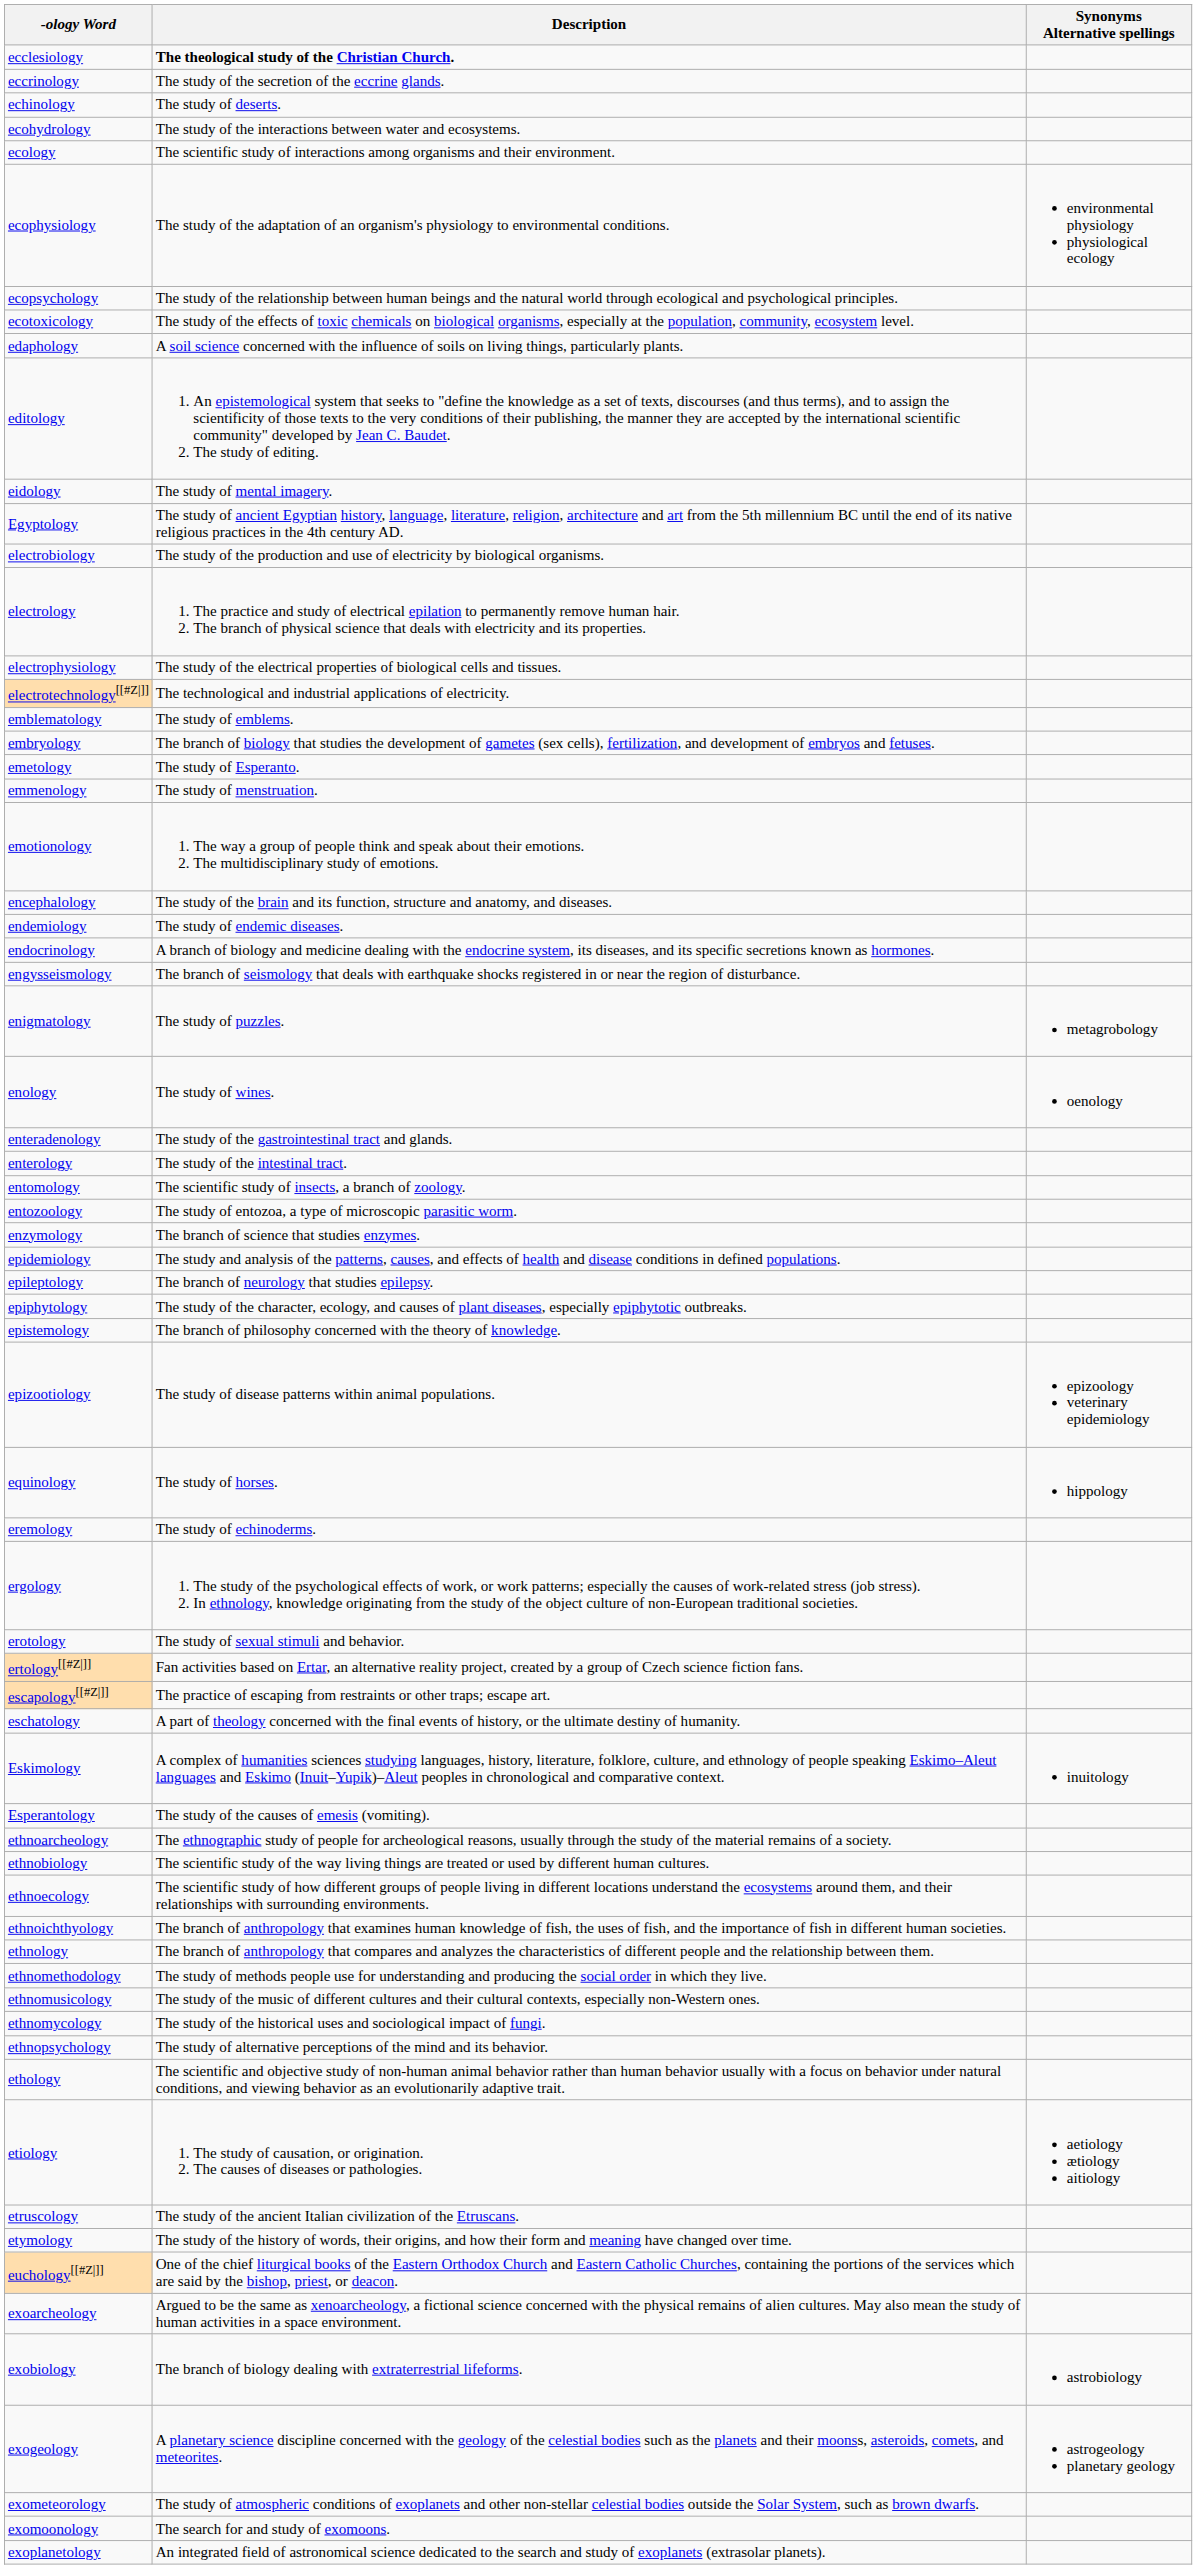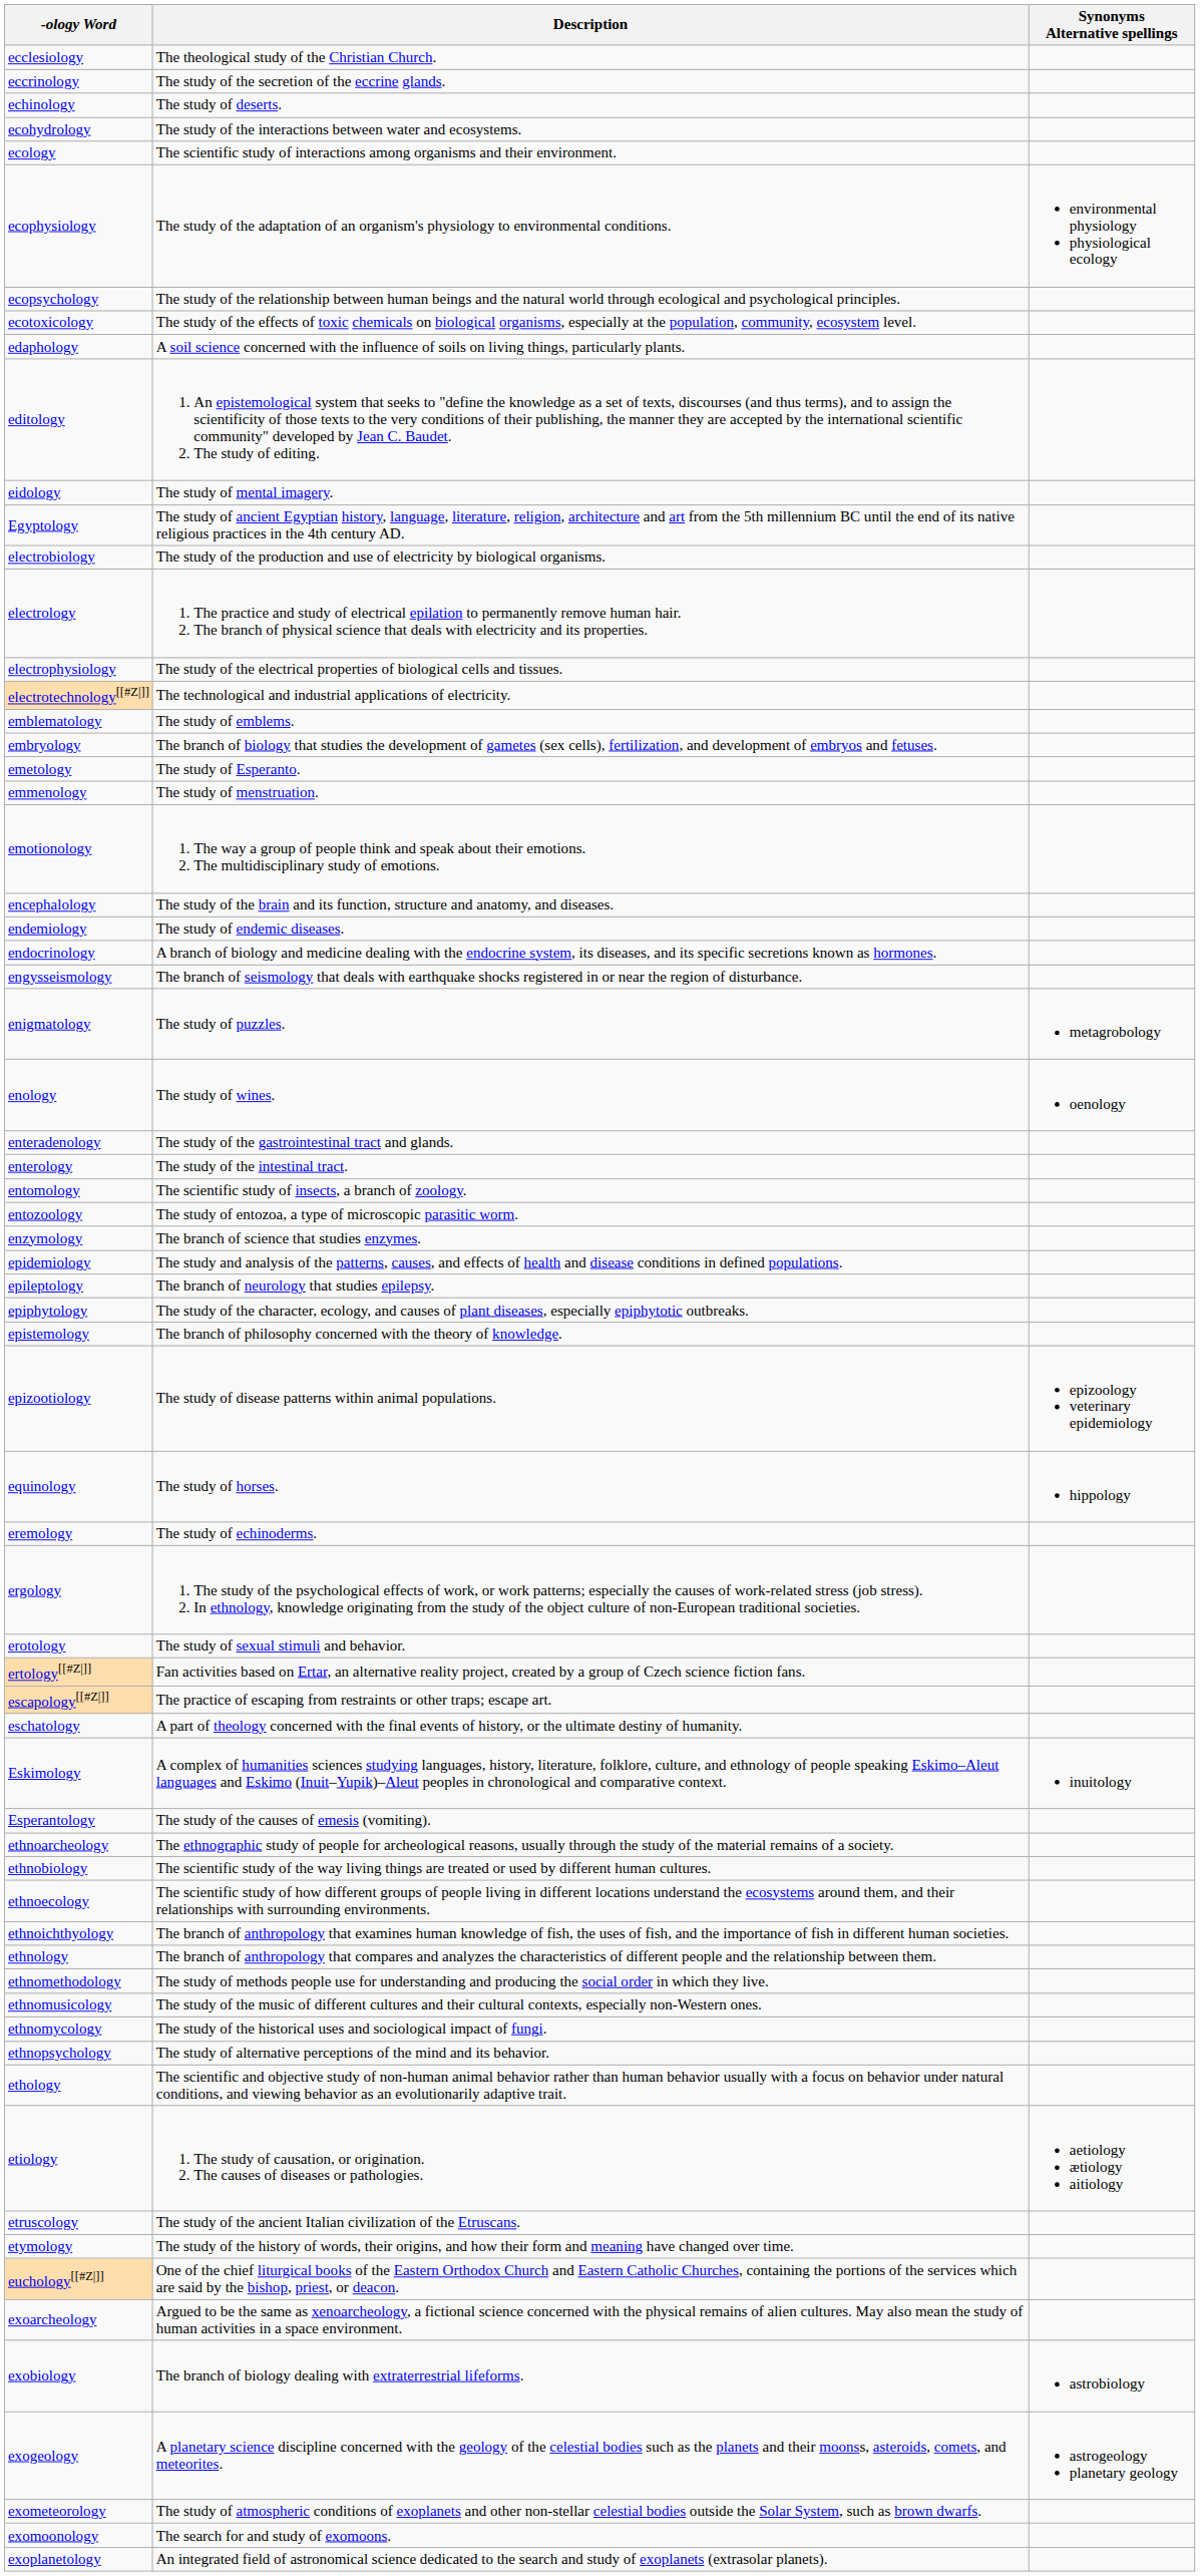ecclesiology | Description: bold -> normal
